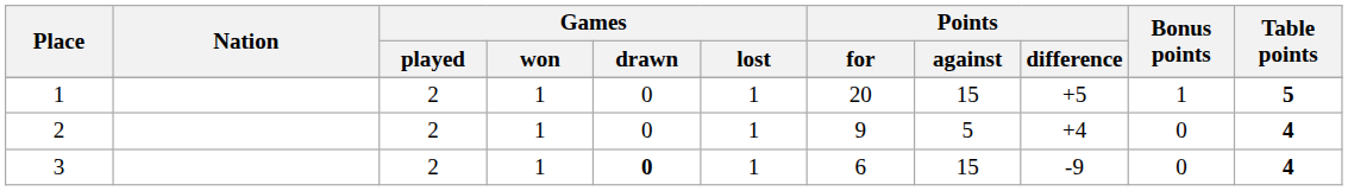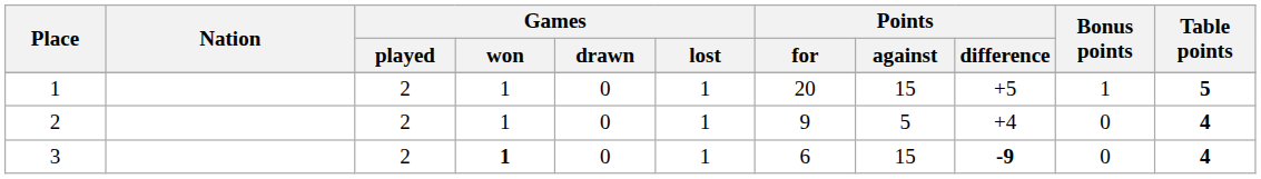3 | Games / won: normal -> bold
3 | Games / drawn: bold -> normal
3 | Points / difference: normal -> bold
